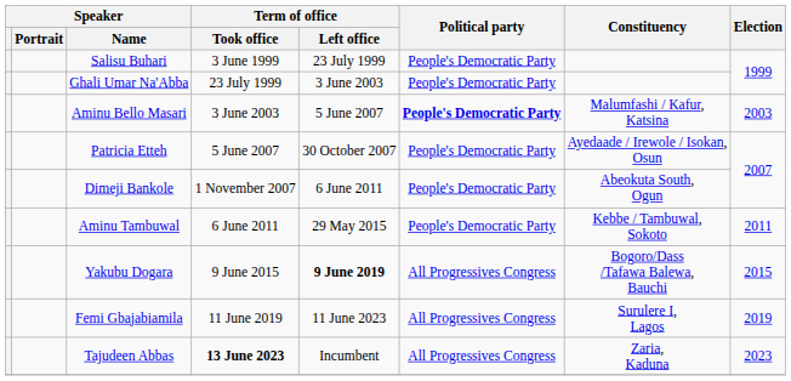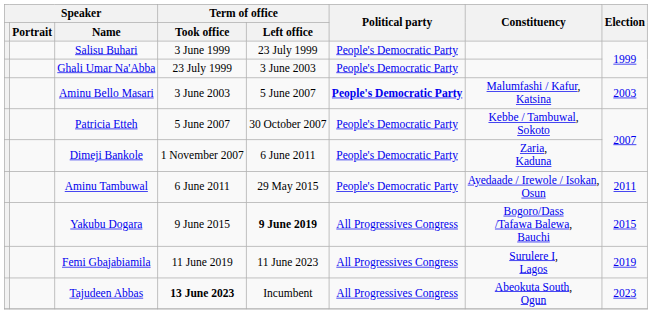Patricia Etteh | Constituency: Ayedaade / Irewole / Isokan, Osun -> Kebbe / Tambuwal, Sokoto
Dimeji Bankole | Constituency: Abeokuta South, Ogun -> Zaria, Kaduna
Aminu Tambuwal | Constituency: Kebbe / Tambuwal, Sokoto -> Ayedaade / Irewole / Isokan, Osun
Tajudeen Abbas | Constituency: Zaria, Kaduna -> Abeokuta South, Ogun
